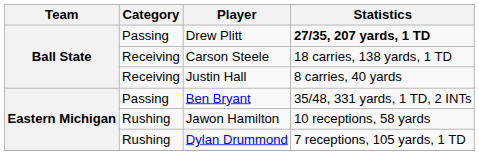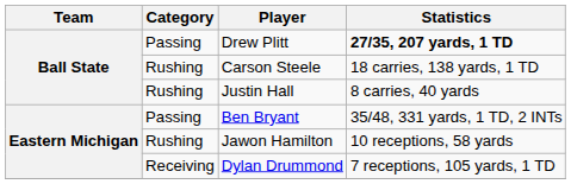Carson Steele | Category: Receiving -> Rushing
Justin Hall | Category: Receiving -> Rushing
Dylan Drummond | Category: Rushing -> Receiving
